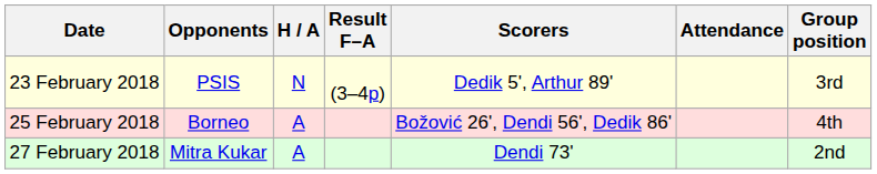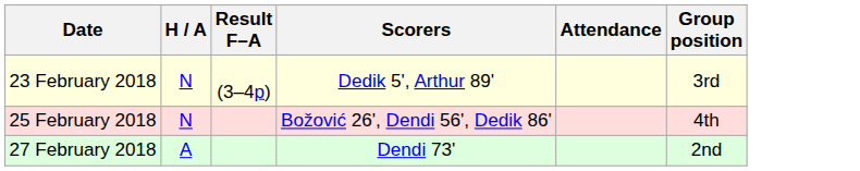- column: Opponents | PSIS | Borneo | Mitra Kukar
25 February 2018 | H / A: A -> N
